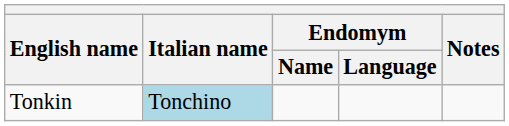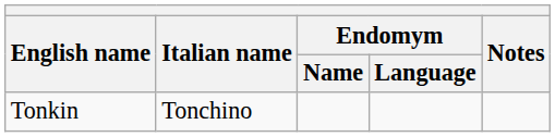Tonkin | Italian name: lightblue background -> no background
